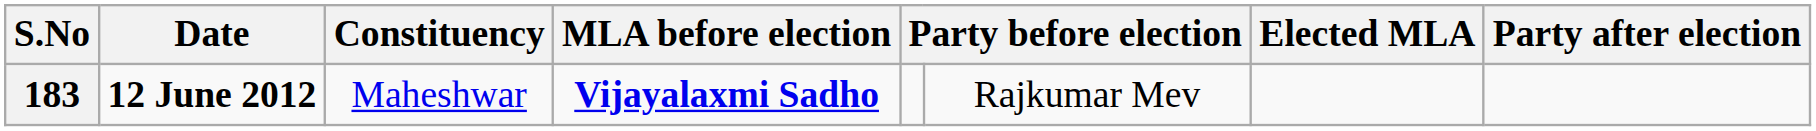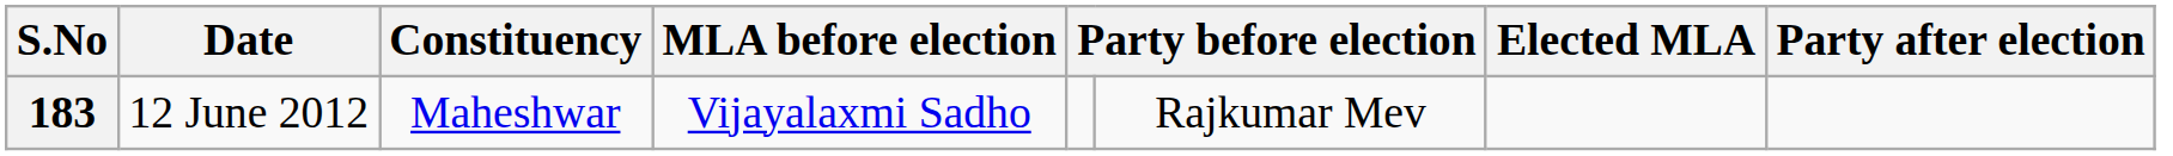183 | Date: bold -> normal
183 | MLA before election: bold -> normal
